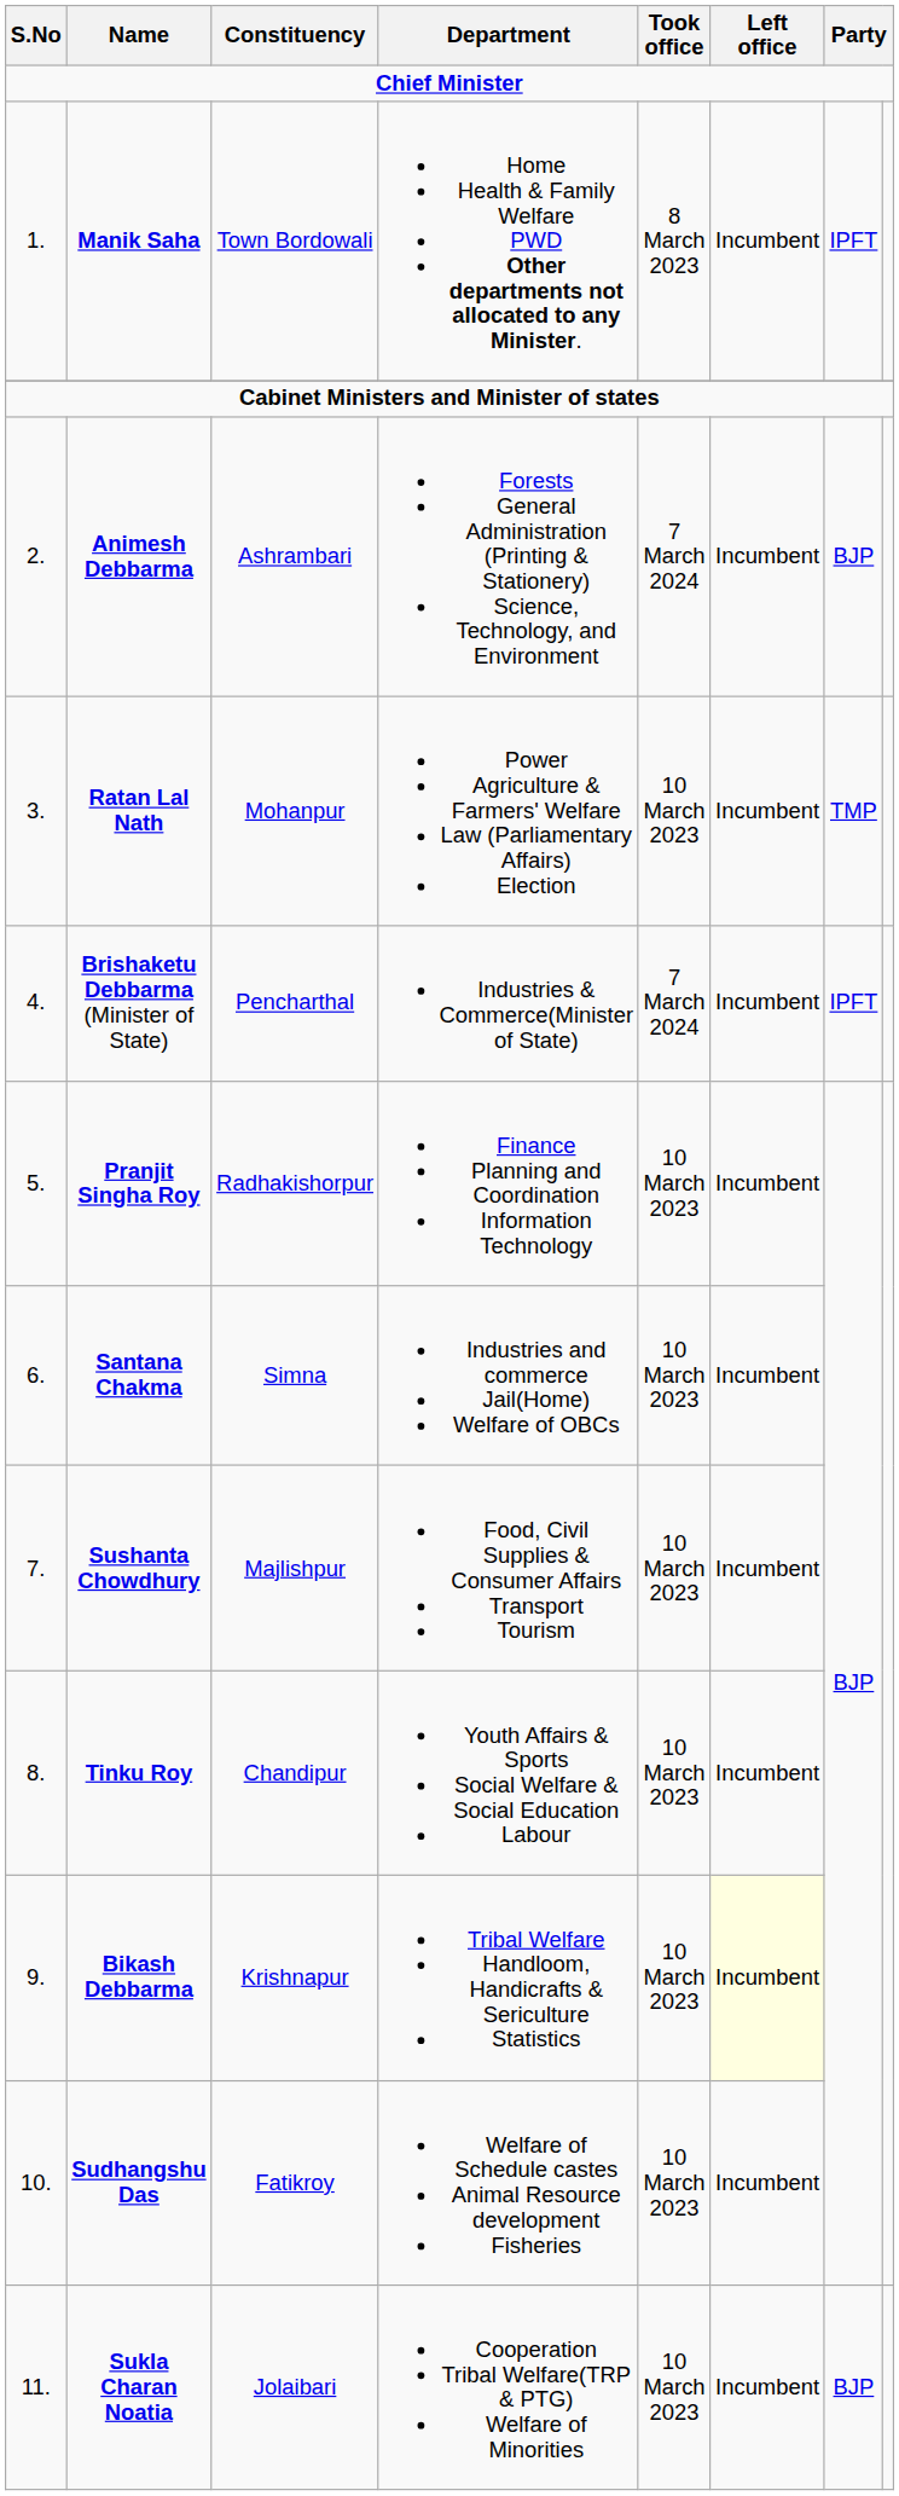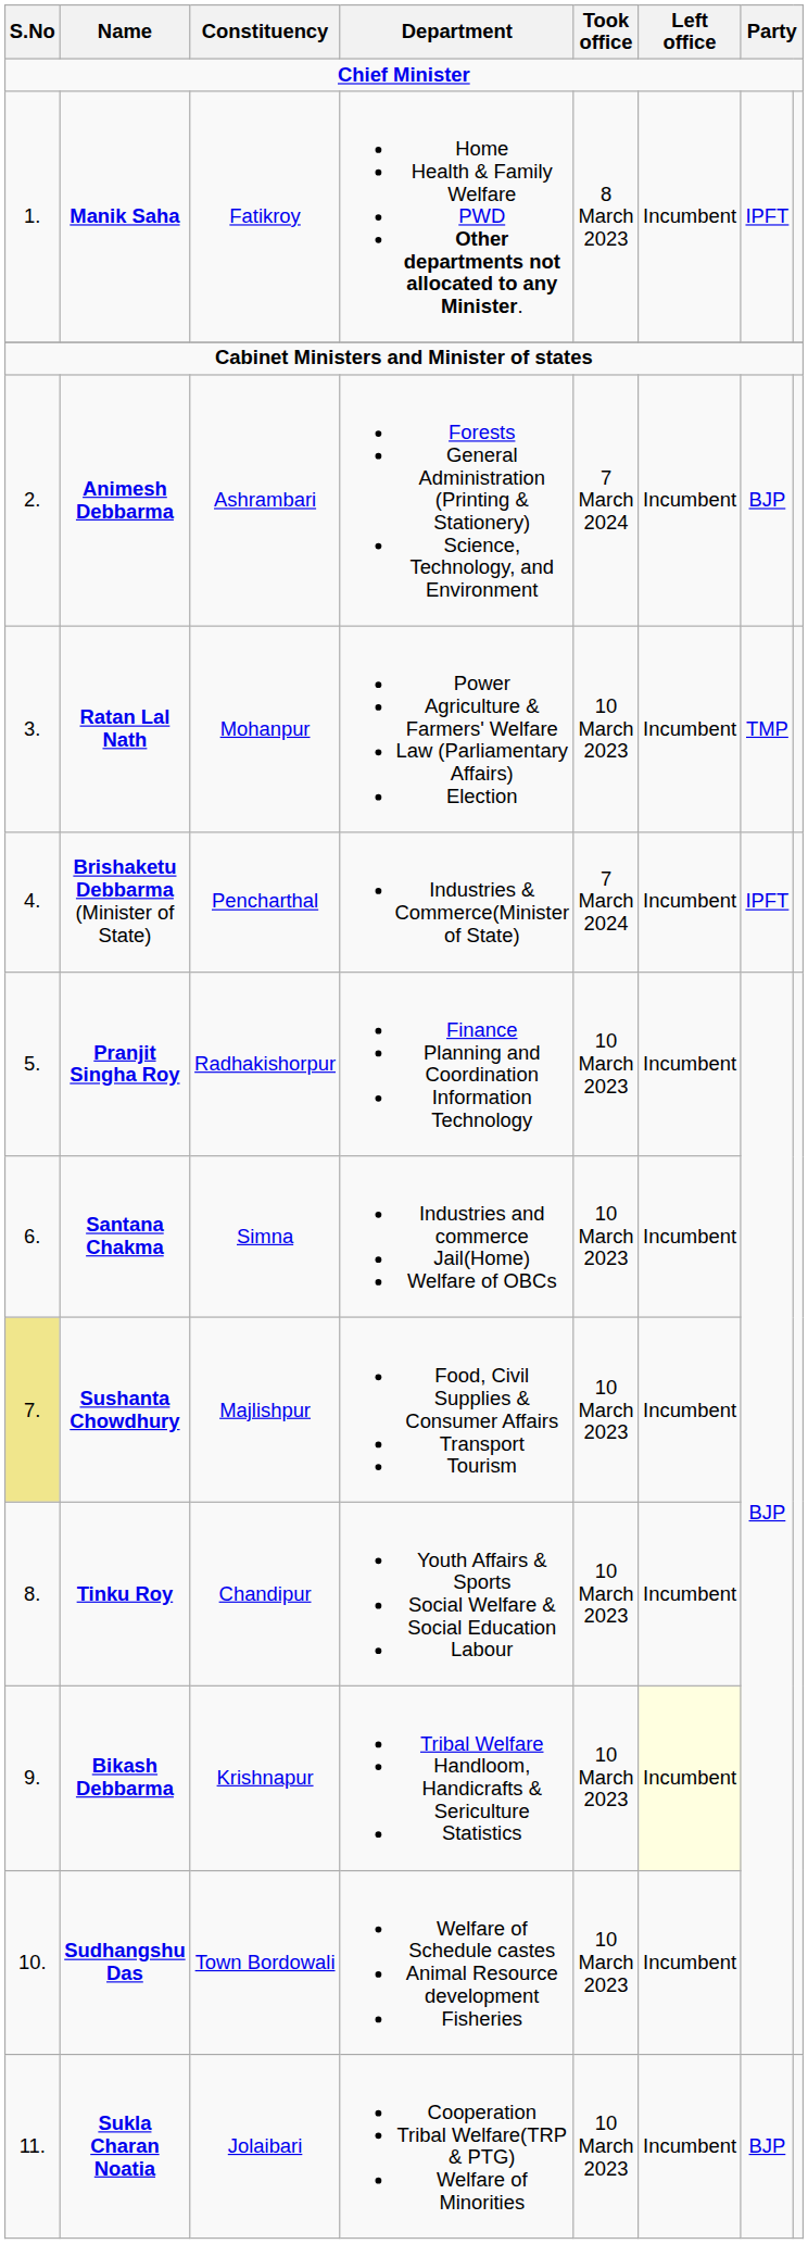Manik Saha | Constituency: Town Bordowali -> Fatikroy
Sushanta Chowdhury | S.No: no background -> khaki background
Sudhangshu Das | Constituency: Fatikroy -> Town Bordowali
